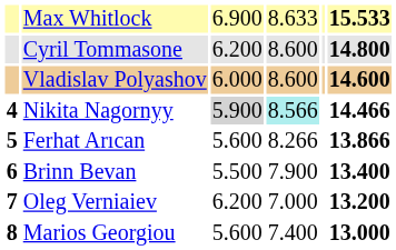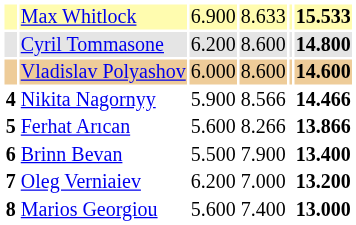Nikita Nagornyy | column 3: lightgrey background -> no background
Nikita Nagornyy | column 4: paleturquoise background -> no background
